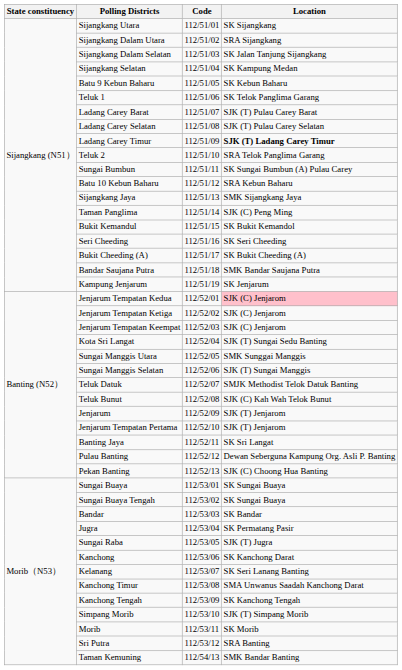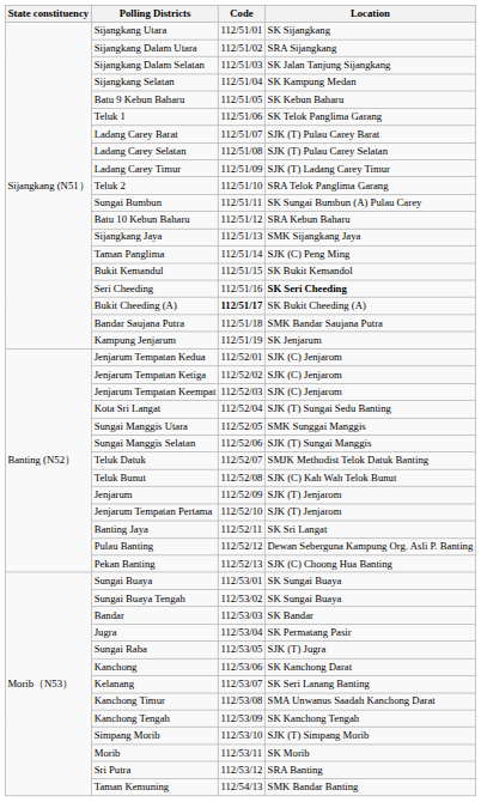Ladang Carey Timur | Location: bold -> normal
Seri Cheeding | Location: normal -> bold
Bukit Cheeding (A) | Code: normal -> bold
Jenjarum Tempatan Kedua | Location: pink background -> no background
